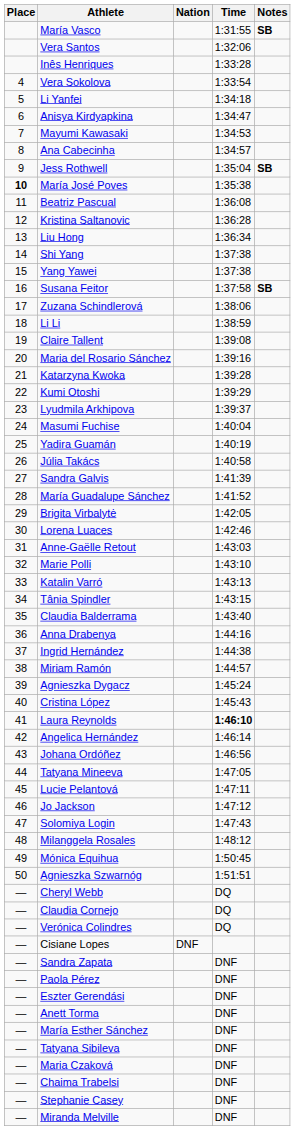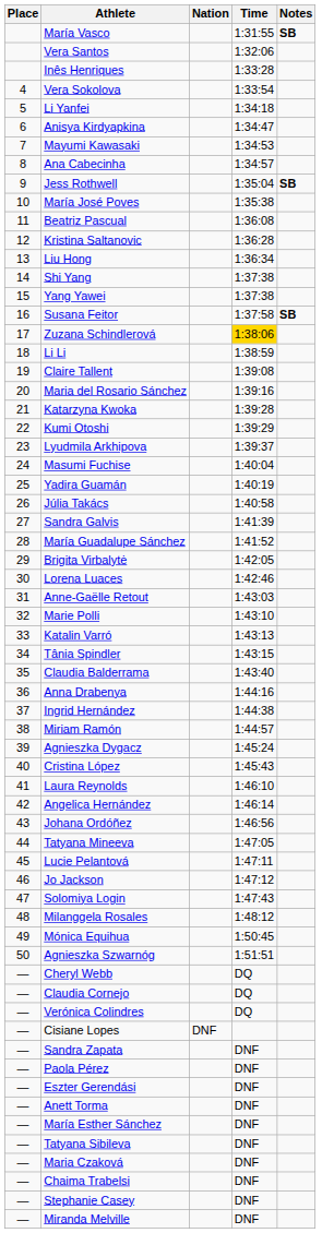María José Poves | Place: bold -> normal
Zuzana Schindlerová | Time: no background -> gold background
Laura Reynolds | Time: bold -> normal
